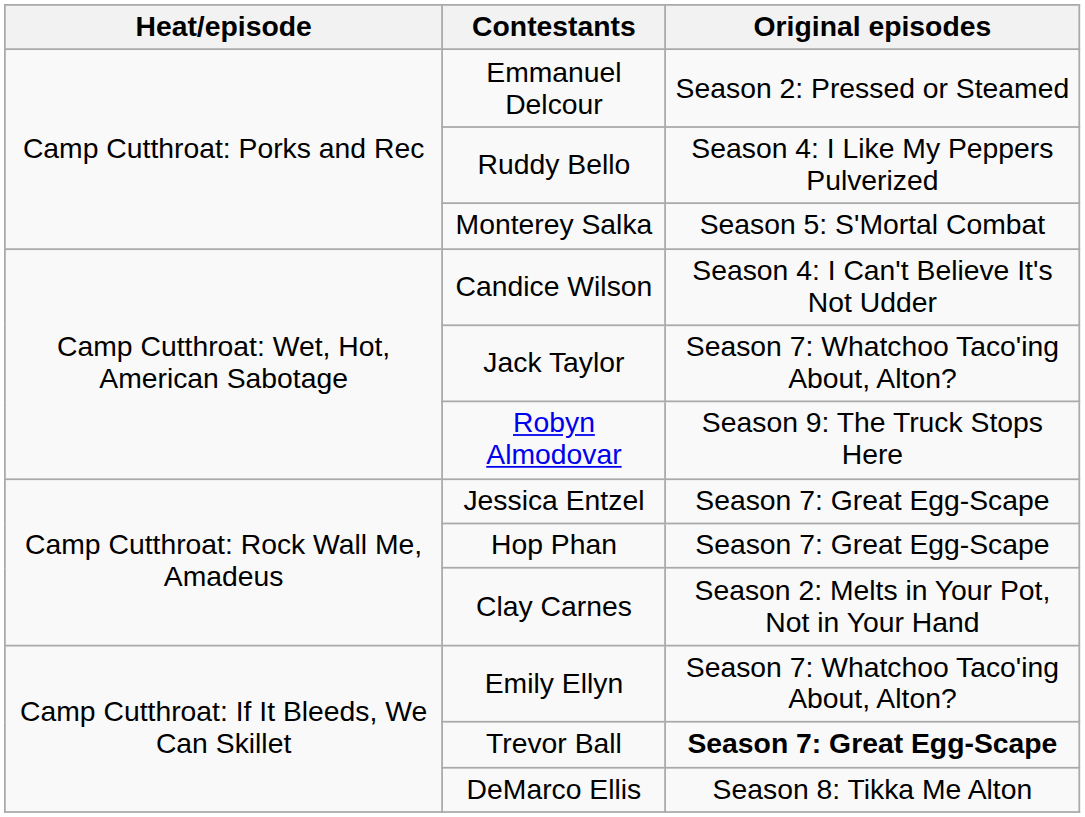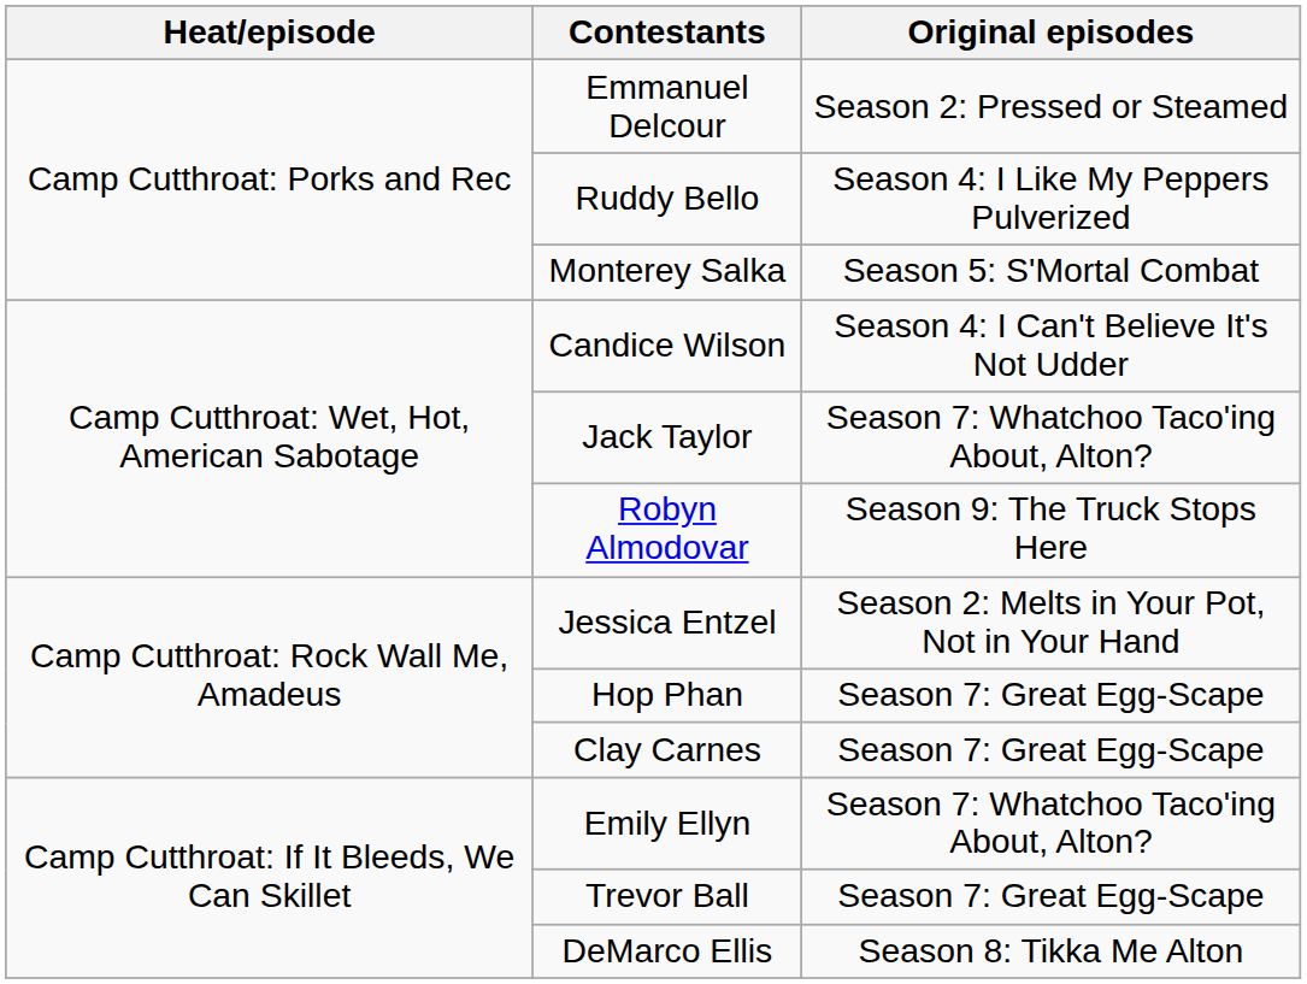Jessica Entzel | Original episodes: Season 7: Great Egg-Scape -> Season 2: Melts in Your Pot, Not in Your Hand
Clay Carnes | Original episodes: Season 2: Melts in Your Pot, Not in Your Hand -> Season 7: Great Egg-Scape
Trevor Ball | Original episodes: bold -> normal
